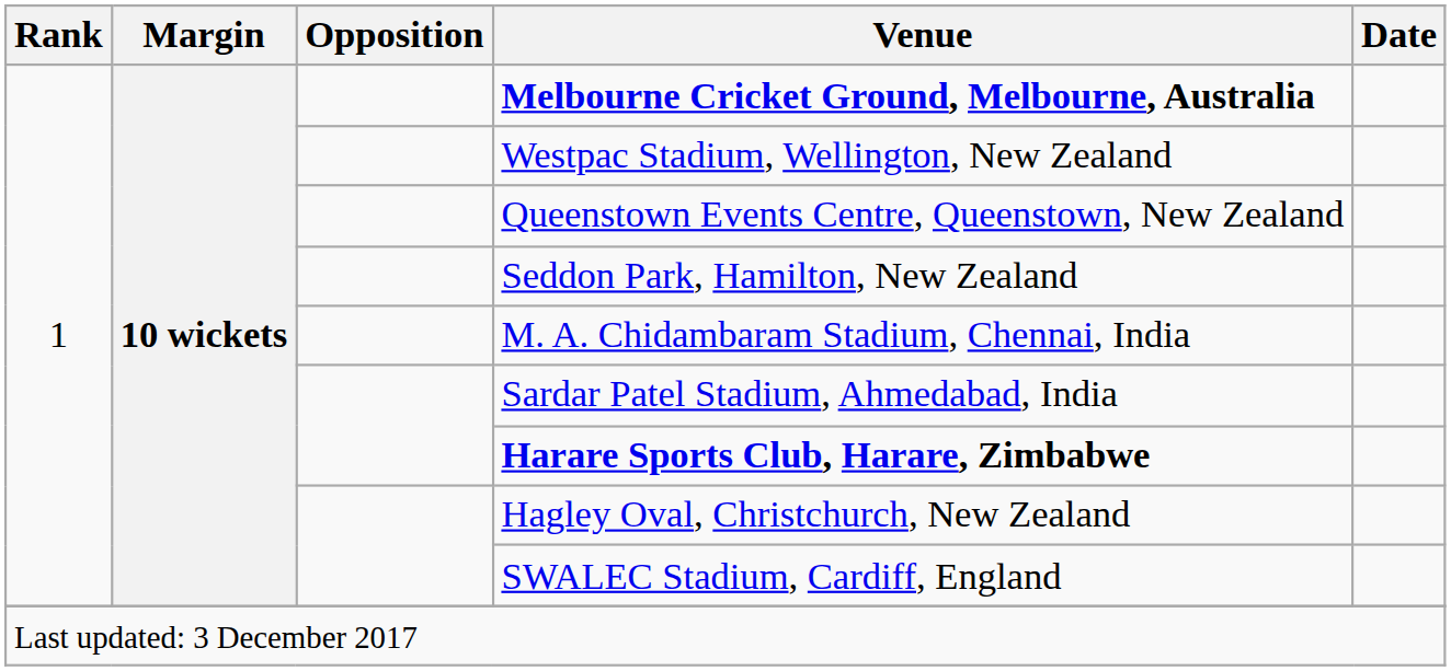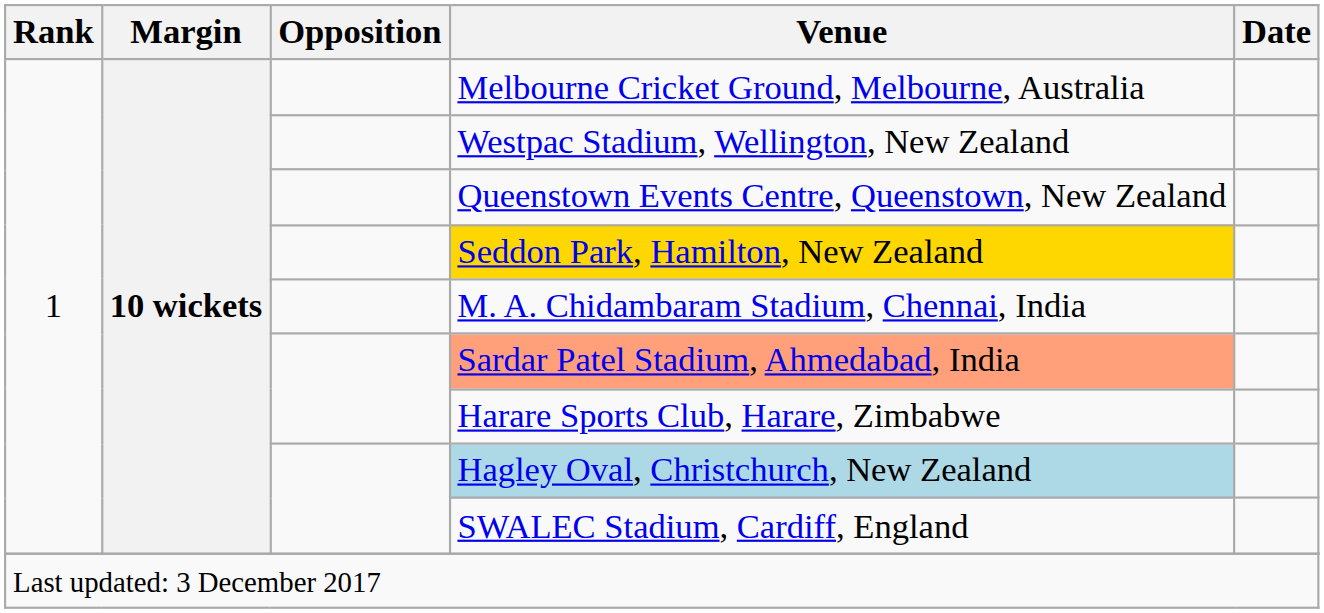Melbourne Cricket Ground, Melbourne, Australia | Venue: bold -> normal
Seddon Park, Hamilton, New Zealand | Venue: no background -> gold background
Sardar Patel Stadium, Ahmedabad, India | Venue: no background -> lightsalmon background
Harare Sports Club, Harare, Zimbabwe | Venue: bold -> normal
Hagley Oval, Christchurch, New Zealand | Venue: no background -> lightblue background
